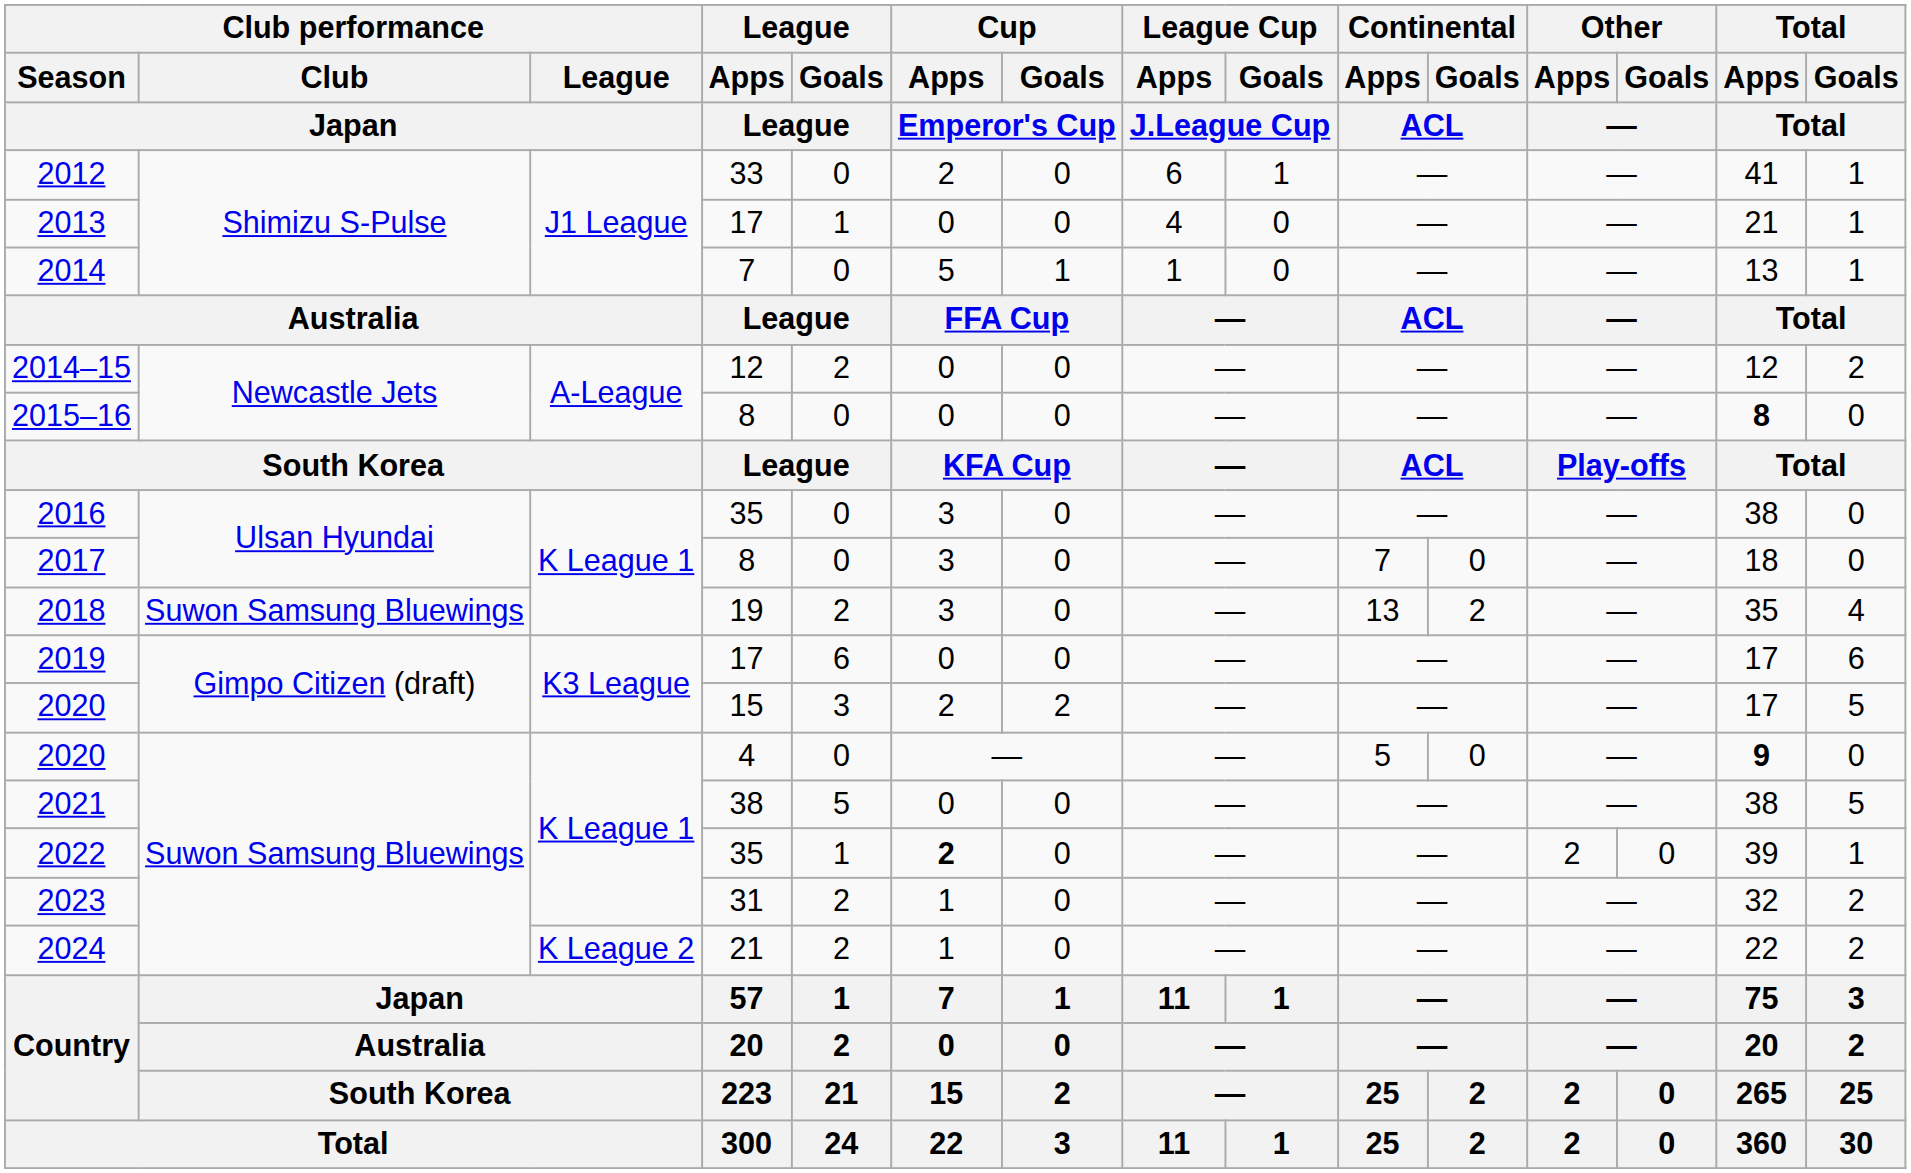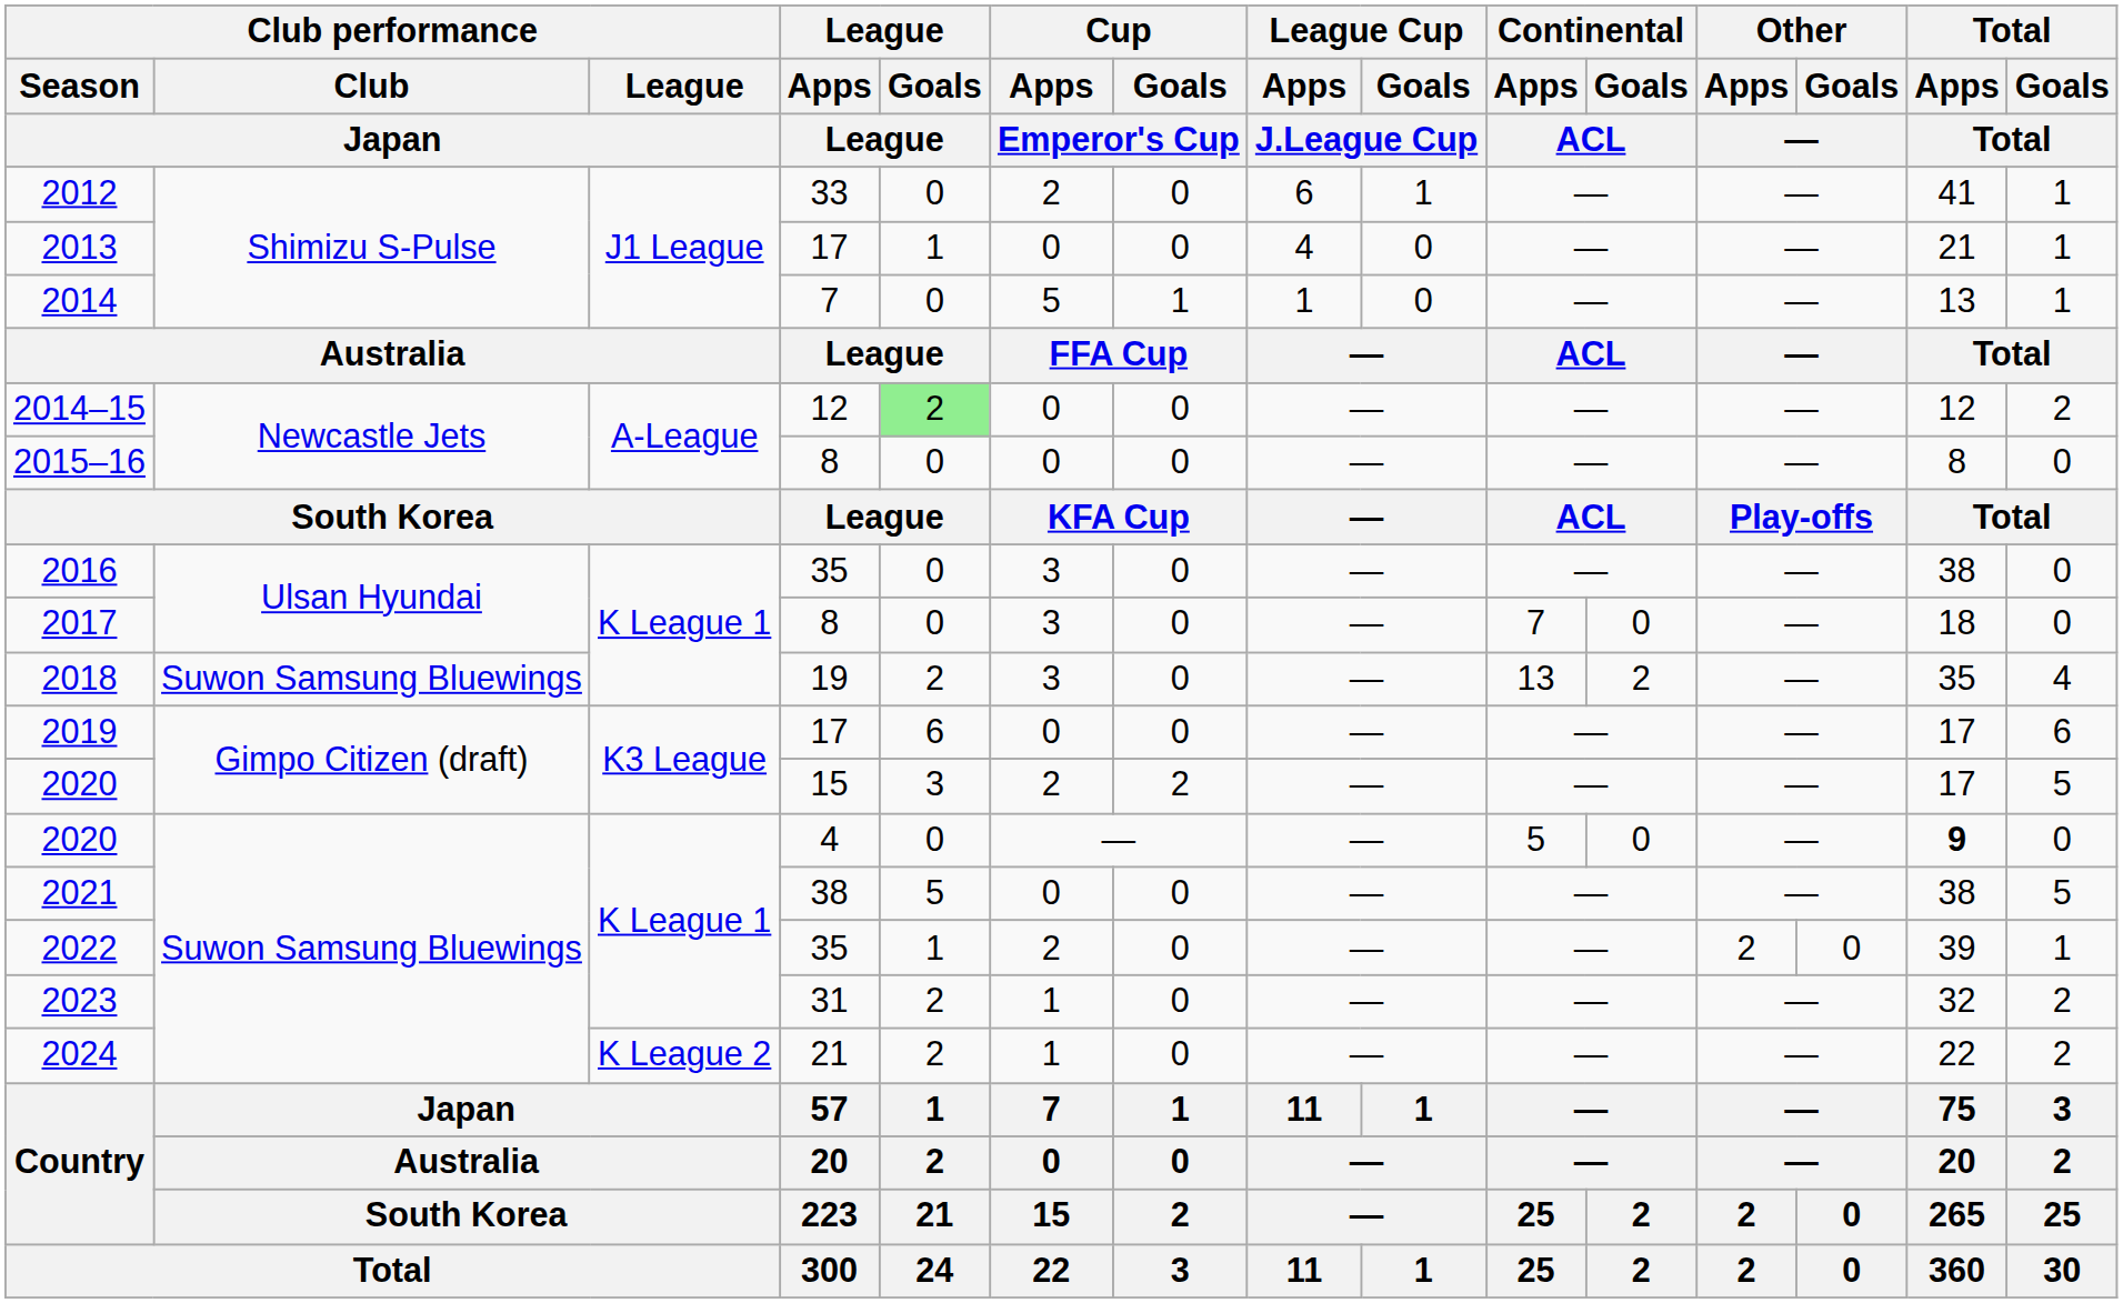2014–15 | League / Goals / League: no background -> lightgreen background
2015–16 | Total / Apps / Total: bold -> normal
2022 | Cup / Apps / Emperor's Cup: bold -> normal
